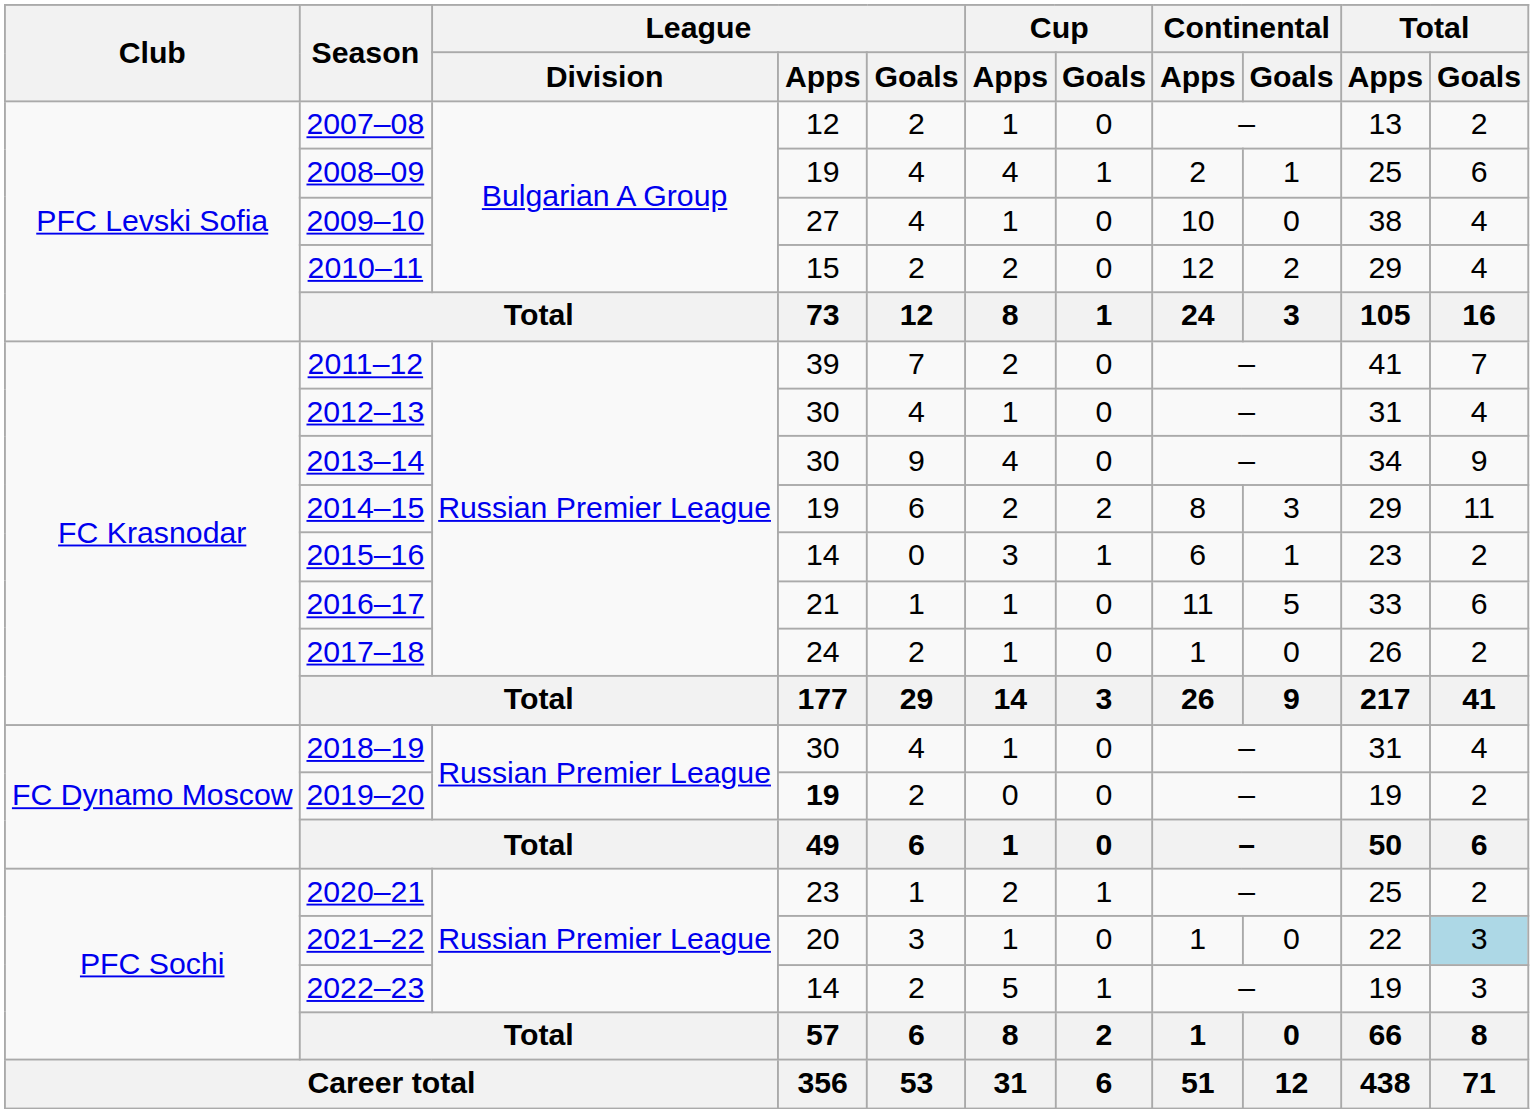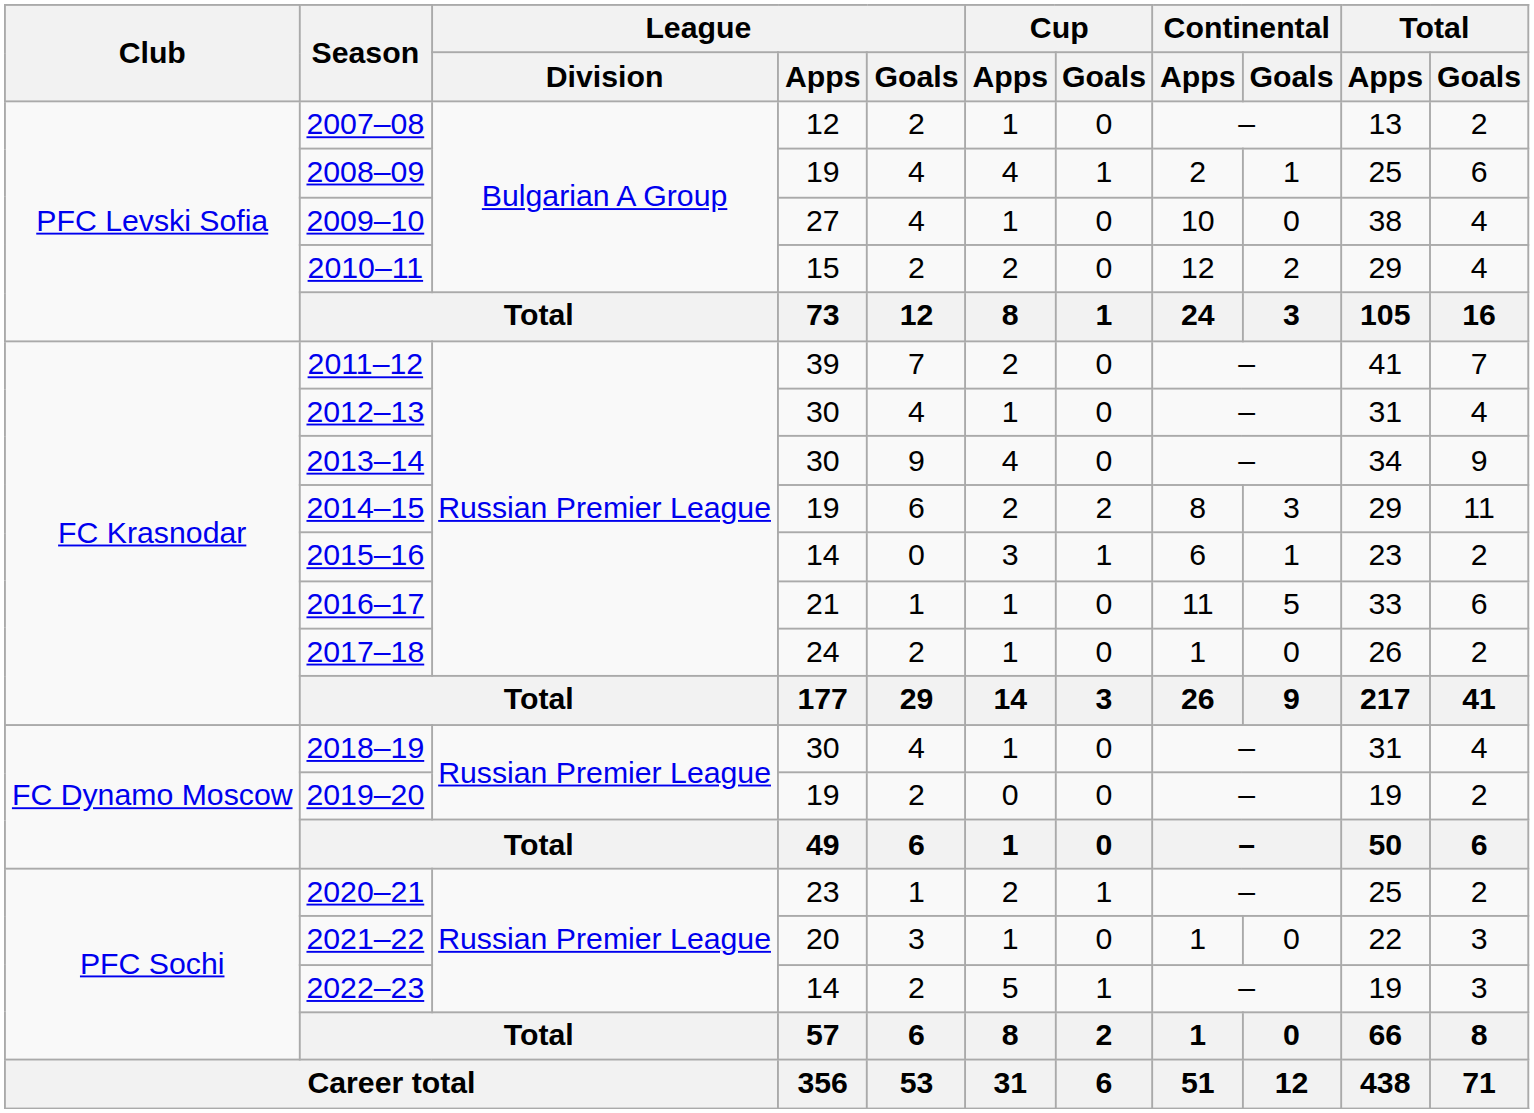2019–20 | League / Apps: bold -> normal
2021–22 | Total / Goals: lightblue background -> no background
